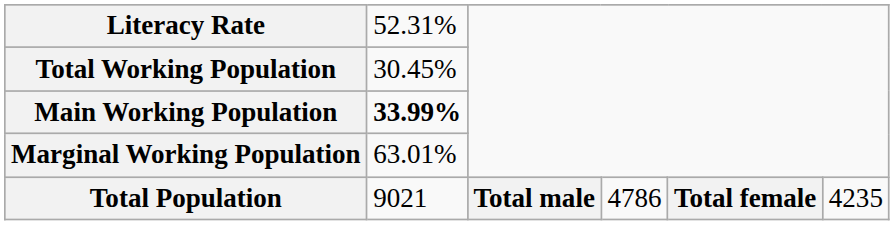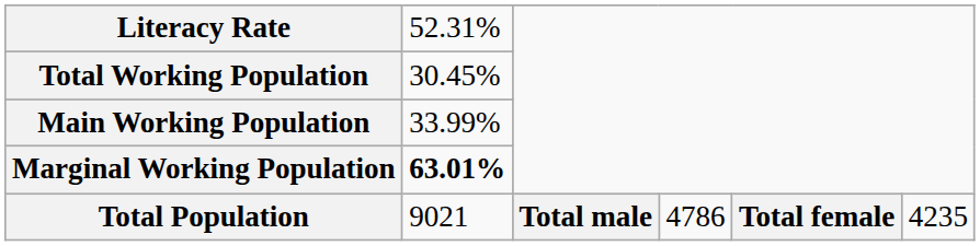Main Working Population | column 2: bold -> normal
Marginal Working Population | column 2: normal -> bold
